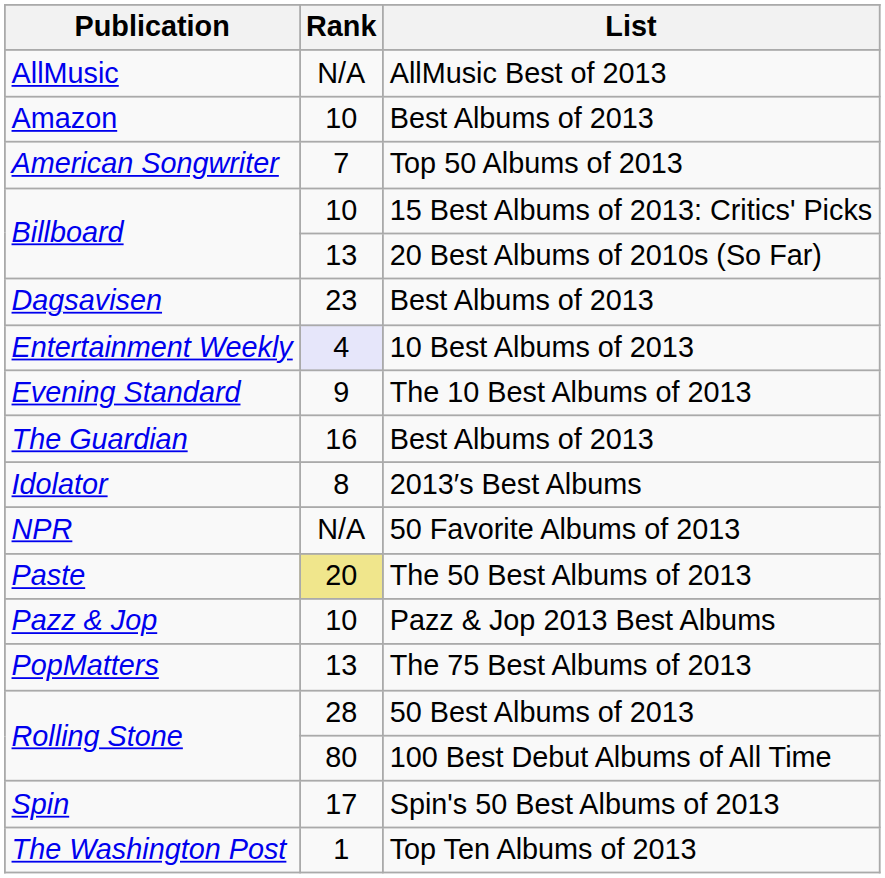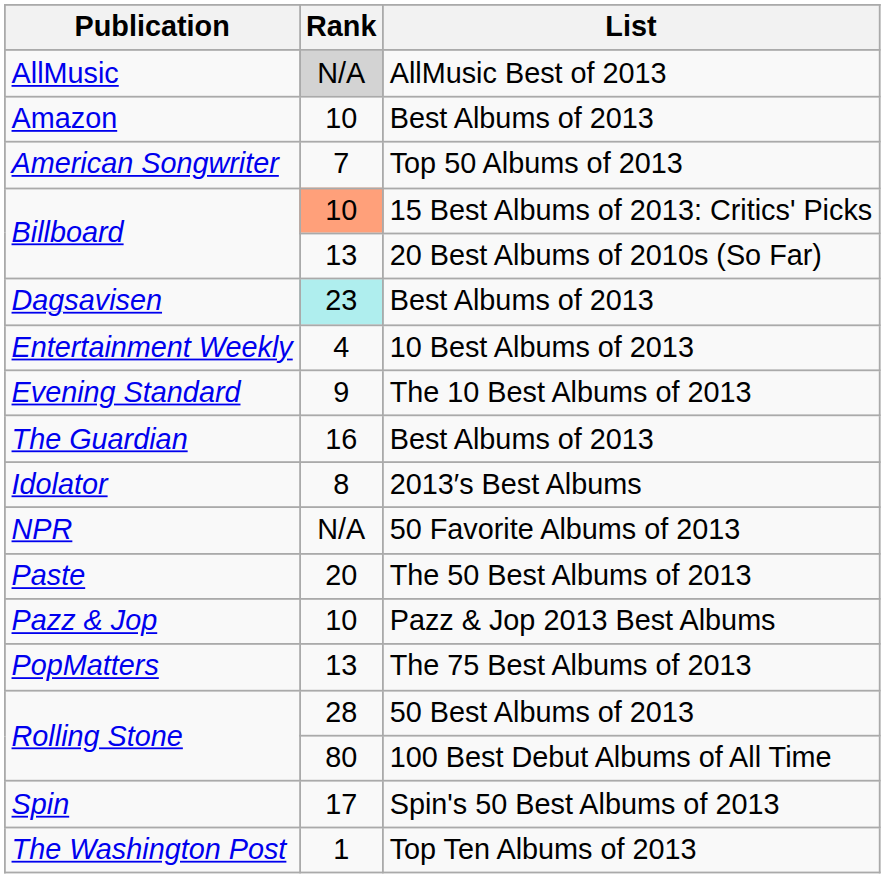AllMusic | Rank: no background -> lightgrey background
Billboard / 15 Best Albums of 2013: Critics' Picks | Rank: no background -> lightsalmon background
Dagsavisen | Rank: no background -> paleturquoise background
Entertainment Weekly | Rank: lavender background -> no background
Paste | Rank: khaki background -> no background
